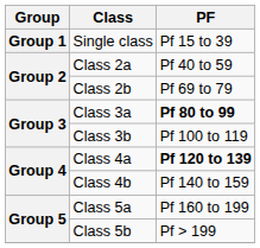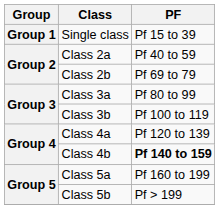Class 3a | PF: bold -> normal
Class 4a | PF: bold -> normal
Class 4b | PF: normal -> bold
